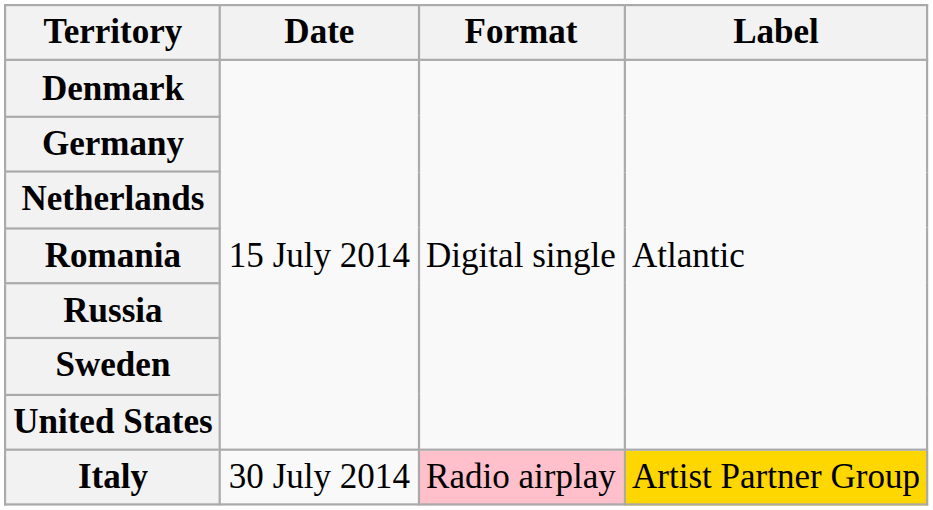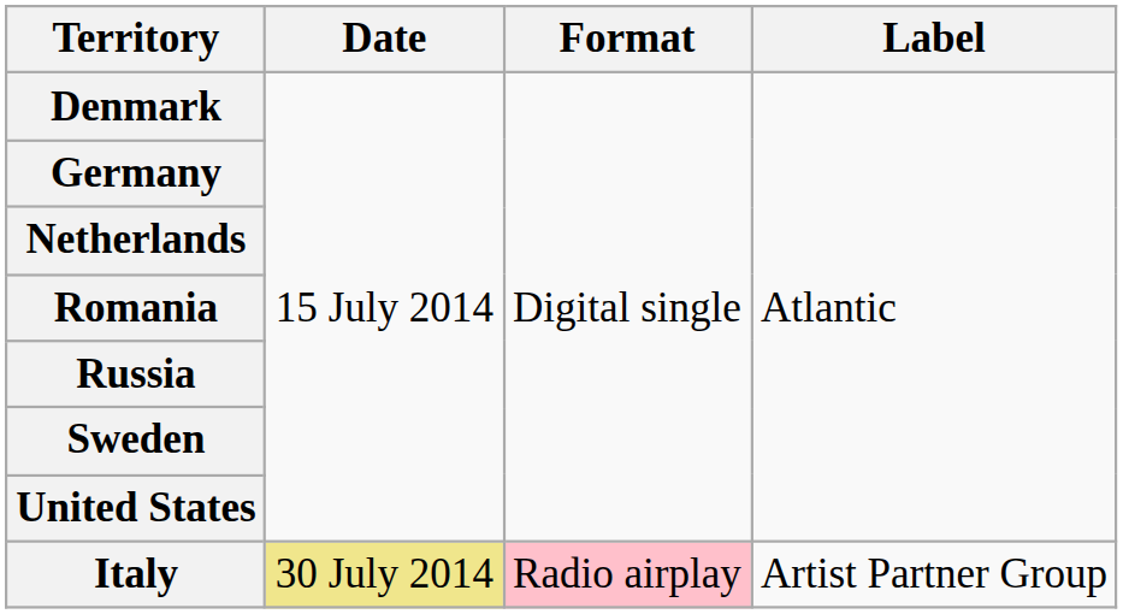Italy | Date: no background -> khaki background
Italy | Label: gold background -> no background
